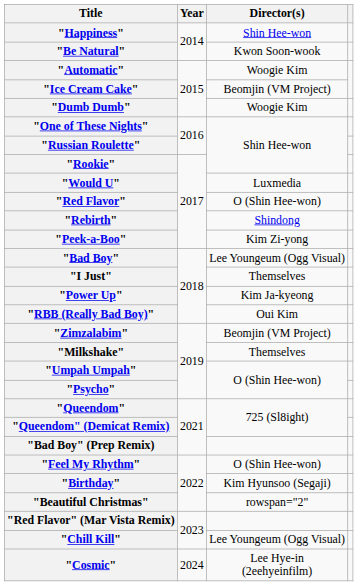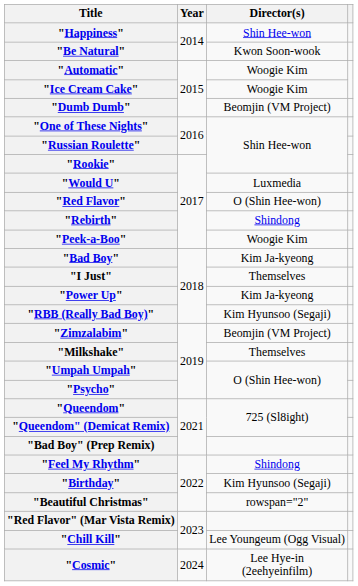"Ice Cream Cake" | Director(s): Beomjin (VM Project) -> Woogie Kim
"Dumb Dumb" | Director(s): Woogie Kim -> Beomjin (VM Project)
"Peek-a-Boo" | Director(s): Kim Zi-yong -> Woogie Kim
"Bad Boy" | Director(s): Lee Youngeum (Ogg Visual) -> Kim Ja-kyeong
"RBB (Really Bad Boy)" | Director(s): Oui Kim -> Kim Hyunsoo (Segaji)
"Feel My Rhythm" | Director(s): O (Shin Hee-won) -> Shindong
